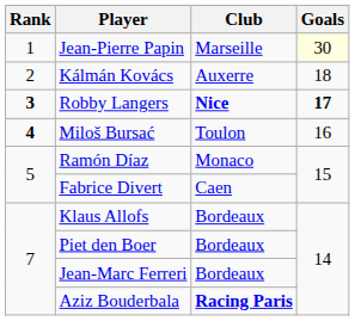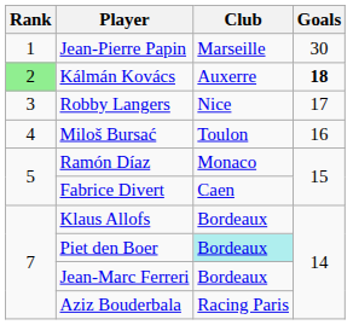Jean-Pierre Papin | Goals: lightyellow background -> no background
Kálmán Kovács | Rank: no background -> lightgreen background
Kálmán Kovács | Goals: normal -> bold
Robby Langers | Rank: bold -> normal
Robby Langers | Club: bold -> normal
Robby Langers | Goals: bold -> normal
Miloš Bursać | Rank: bold -> normal
Piet den Boer | Club: no background -> paleturquoise background
Aziz Bouderbala | Club: bold -> normal
